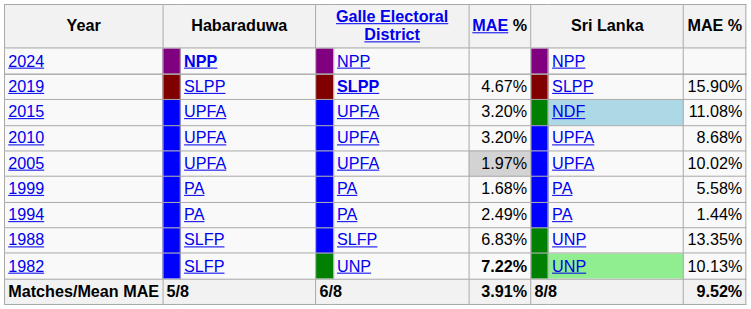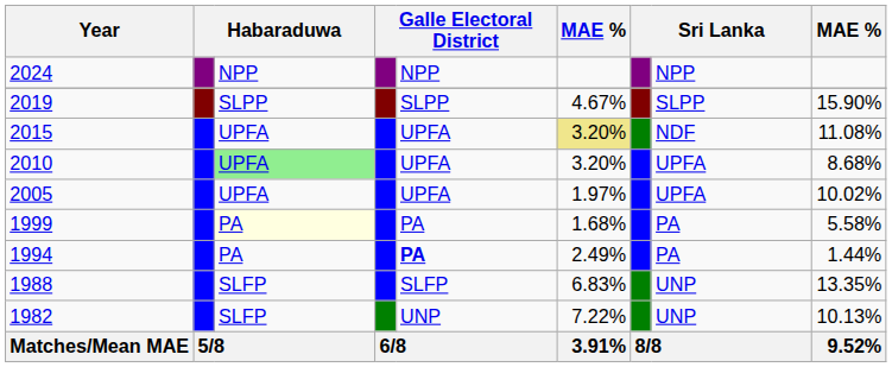2024 | column 3: bold -> normal
2019 | column 5: bold -> normal
2015 | column 6: no background -> khaki background
2015 | column 8: lightblue background -> no background
2010 | column 3: no background -> lightgreen background
2005 | column 6: lightgrey background -> no background
1999 | column 3: no background -> lightyellow background
1994 | column 5: normal -> bold
1982 | column 6: bold -> normal
1982 | column 8: lightgreen background -> no background
